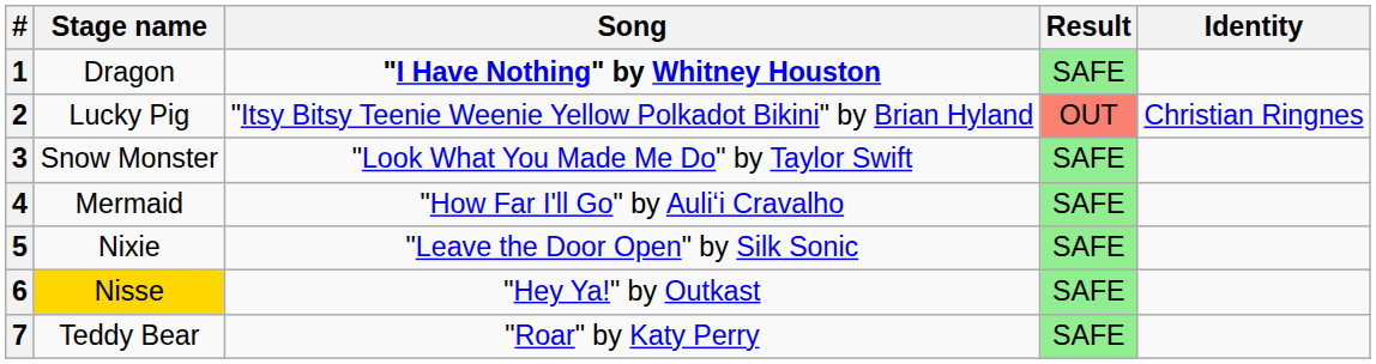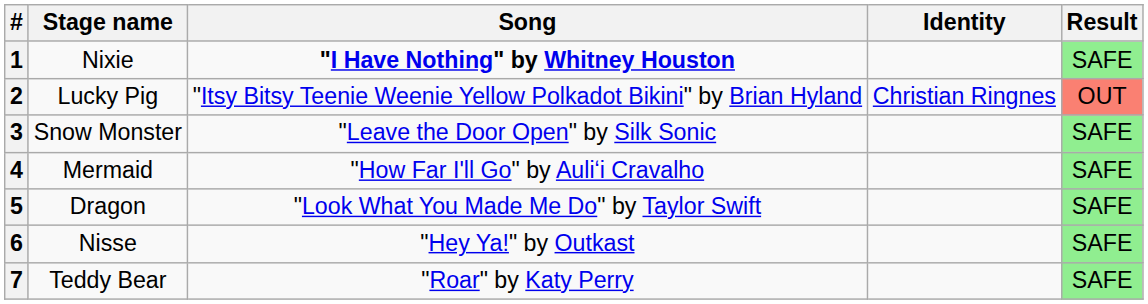columns swapped: Identity <-> Result
1 | Stage name: Dragon -> Nixie
3 | Song: "Look What You Made Me Do" by Taylor Swift -> "Leave the Door Open" by Silk Sonic
5 | Stage name: Nixie -> Dragon
5 | Song: "Leave the Door Open" by Silk Sonic -> "Look What You Made Me Do" by Taylor Swift
6 | Stage name: gold background -> no background
